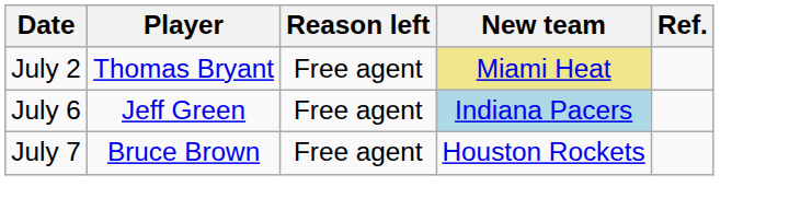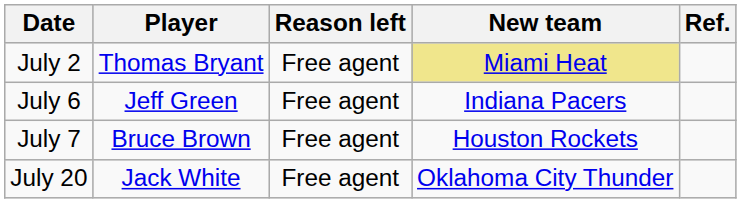July 6 | New team: lightblue background -> no background
+ row: July 20 | Jack White | Free agent | Oklahoma City Thunder
